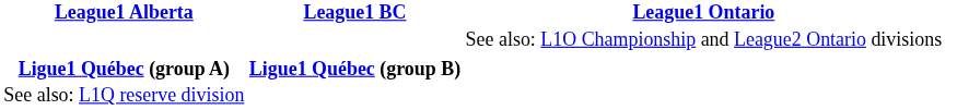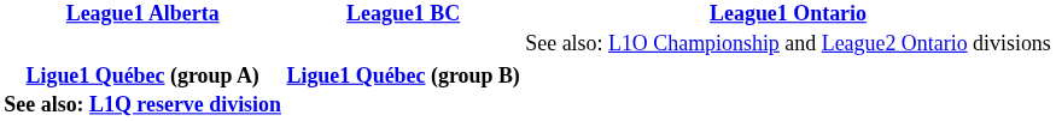See also: L1Q reserve division | League1 Alberta: normal -> bold
